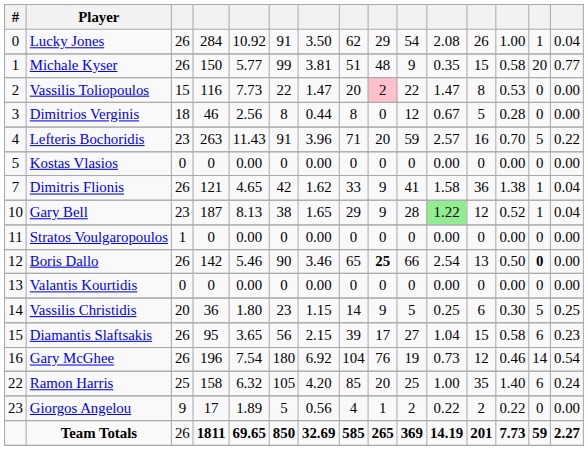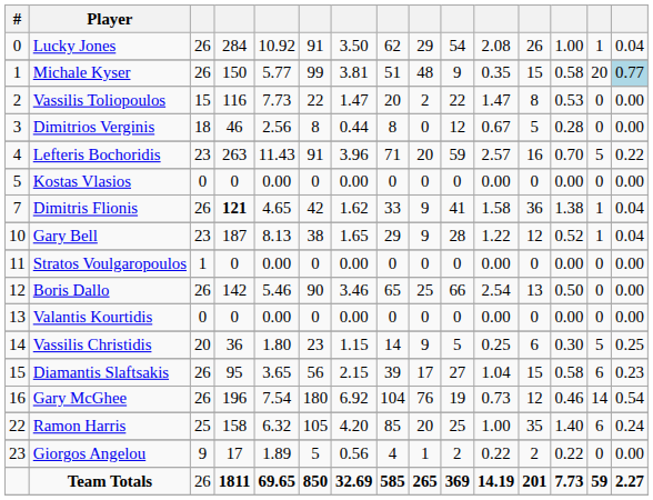Michale Kyser | column 15: no background -> lightblue background
Vassilis Toliopoulos | column 9: pink background -> no background
Dimitris Flionis | column 4: normal -> bold
Gary Bell | column 11: lightgreen background -> no background
Boris Dallo | column 9: bold -> normal
Boris Dallo | column 14: bold -> normal
